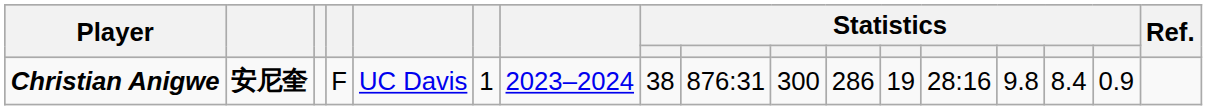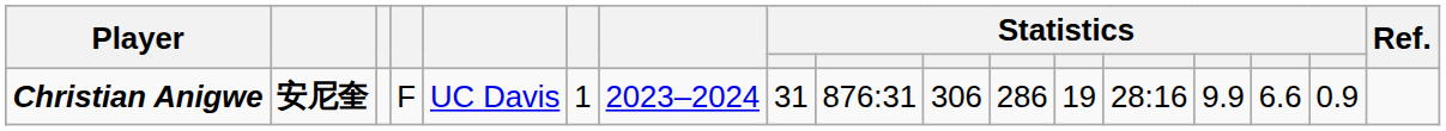Christian Anigwe | column 8: 38 -> 31
Christian Anigwe | column 10: 300 -> 306
Christian Anigwe | column 14: 9.8 -> 9.9
Christian Anigwe | column 15: 8.4 -> 6.6
